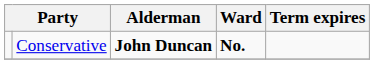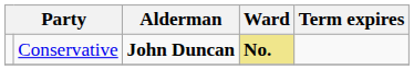Conservative | Ward: no background -> khaki background
